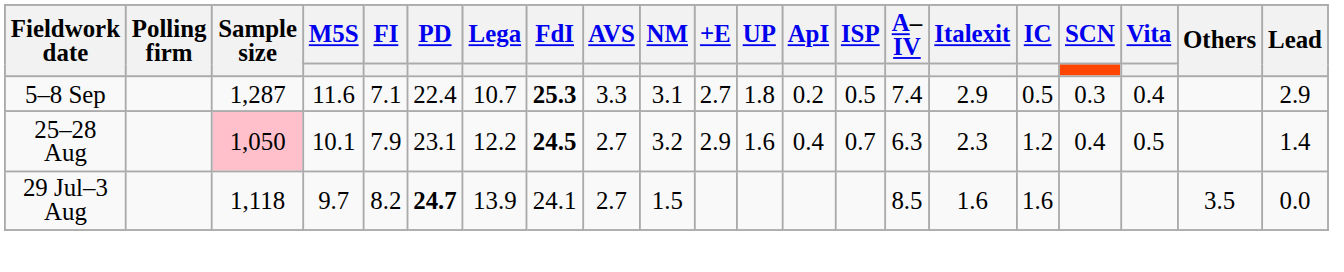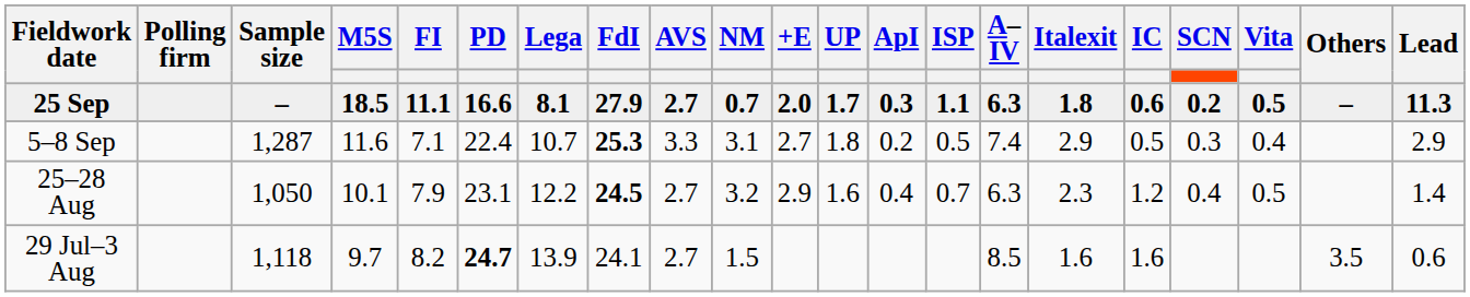+ row: 25 Sep | – | 18.5 | 11.1 | 16.6 | 8.1 | 27.9 | 2.7 | 0.7 | 2.0 | 1.7 | 0.3 | 1.1 | 6.3 | 1.8 | 0.6 | 0.2 | 0.5 | – | 11.3
25–28 Aug | Sample size: pink background -> no background
29 Jul–3 Aug | Lead: 0.0 -> 0.6
